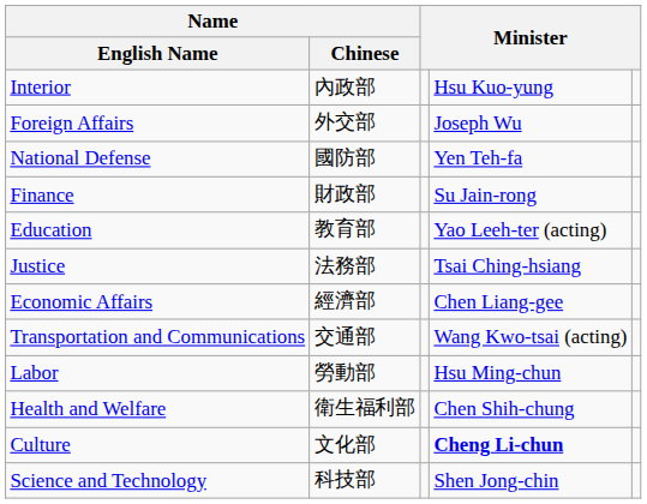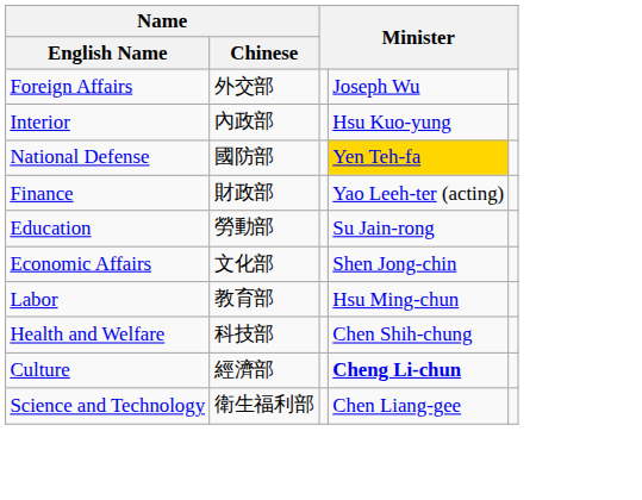rows swapped: Interior <-> Foreign Affairs
National Defense | column 4: no background -> gold background
Finance | column 4: Su Jain-rong -> Yao Leeh-ter (acting)
Education | Name / Chinese: 教育部 -> 勞動部
Education | column 4: Yao Leeh-ter (acting) -> Su Jain-rong
- row: Justice | 法務部 | Tsai Ching-hsiang
Economic Affairs | Name / Chinese: 經濟部 -> 文化部
Economic Affairs | column 4: Chen Liang-gee -> Shen Jong-chin
- row: Transportation and Communications | 交通部 | Wang Kwo-tsai (acting)
Labor | Name / Chinese: 勞動部 -> 教育部
Health and Welfare | Name / Chinese: 衛生福利部 -> 科技部
Culture | Name / Chinese: 文化部 -> 經濟部
Science and Technology | Name / Chinese: 科技部 -> 衛生福利部
Science and Technology | column 4: Shen Jong-chin -> Chen Liang-gee
